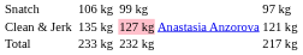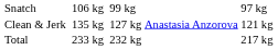Clean & Jerk | column 3: pink background -> no background
